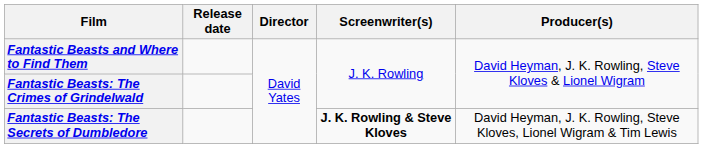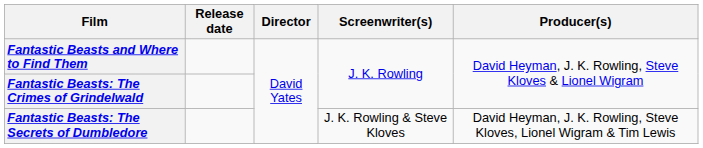Fantastic Beasts: The Secrets of Dumbledore | Screenwriter(s): bold -> normal
